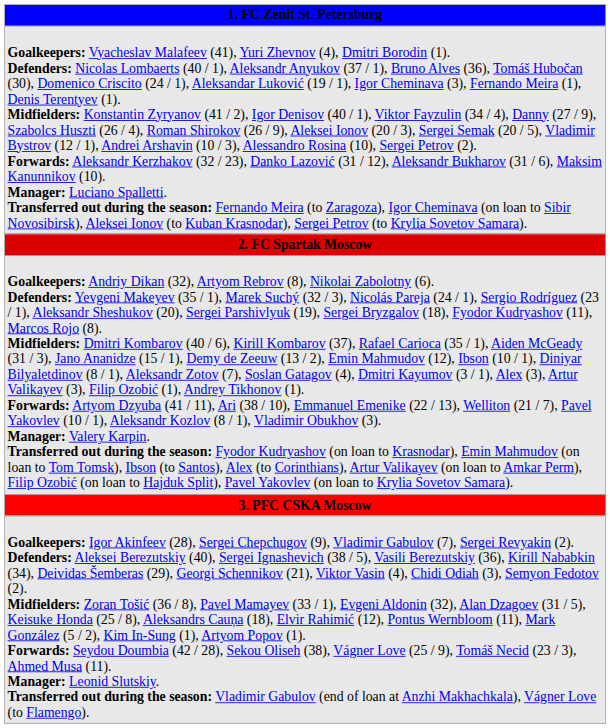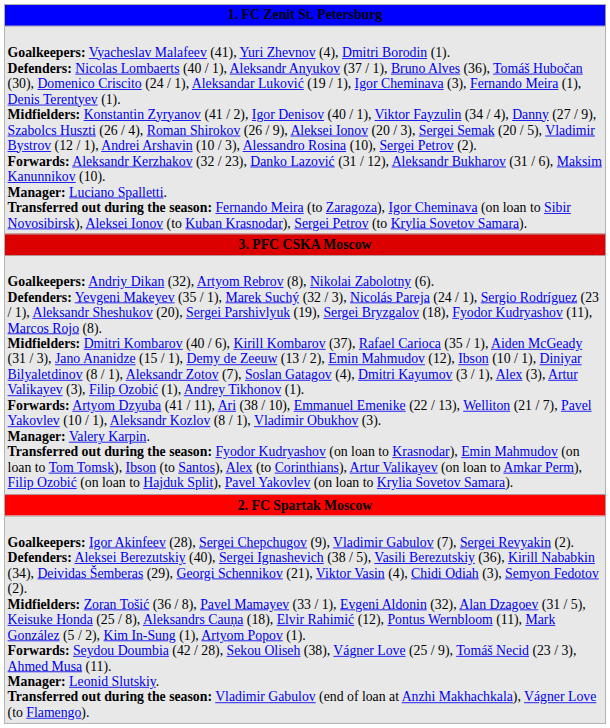row 3 | column 1: 2. FC Spartak Moscow -> 3. PFC CSKA Moscow
row 5 | column 1: 3. PFC CSKA Moscow -> 2. FC Spartak Moscow
